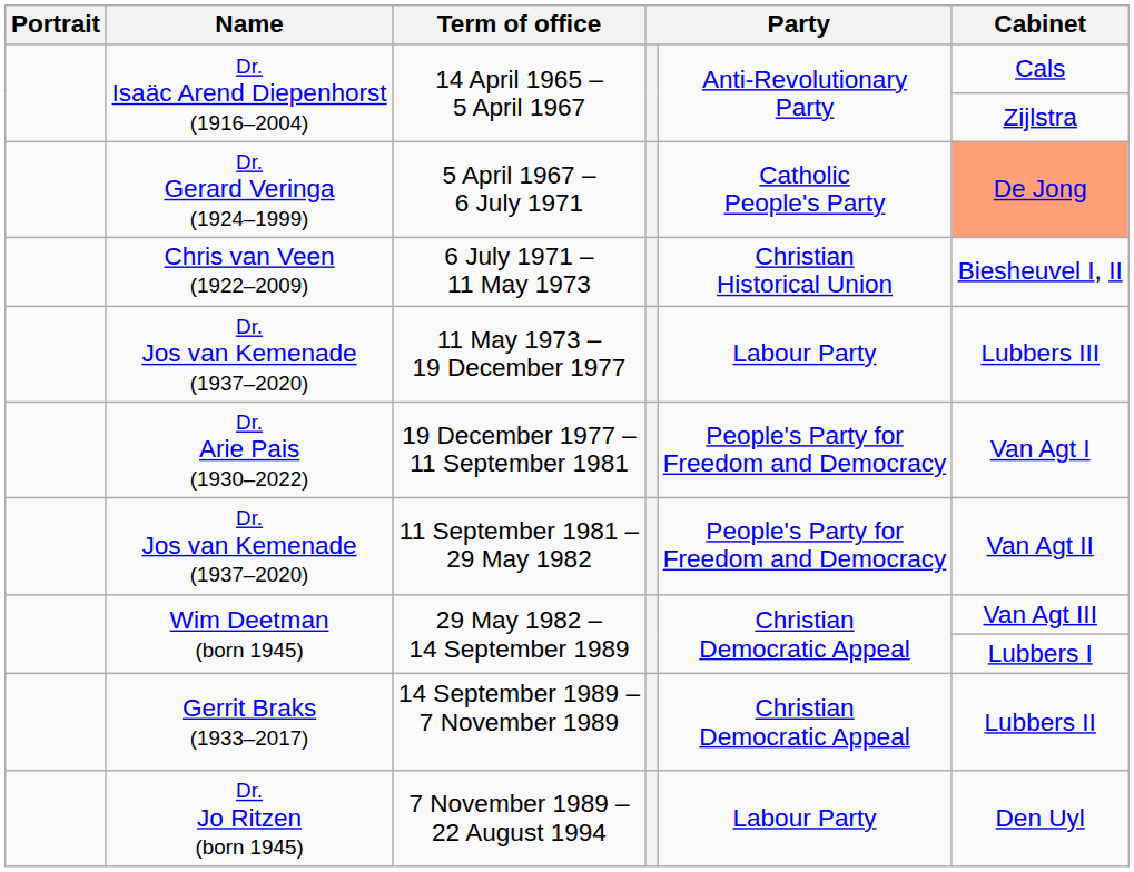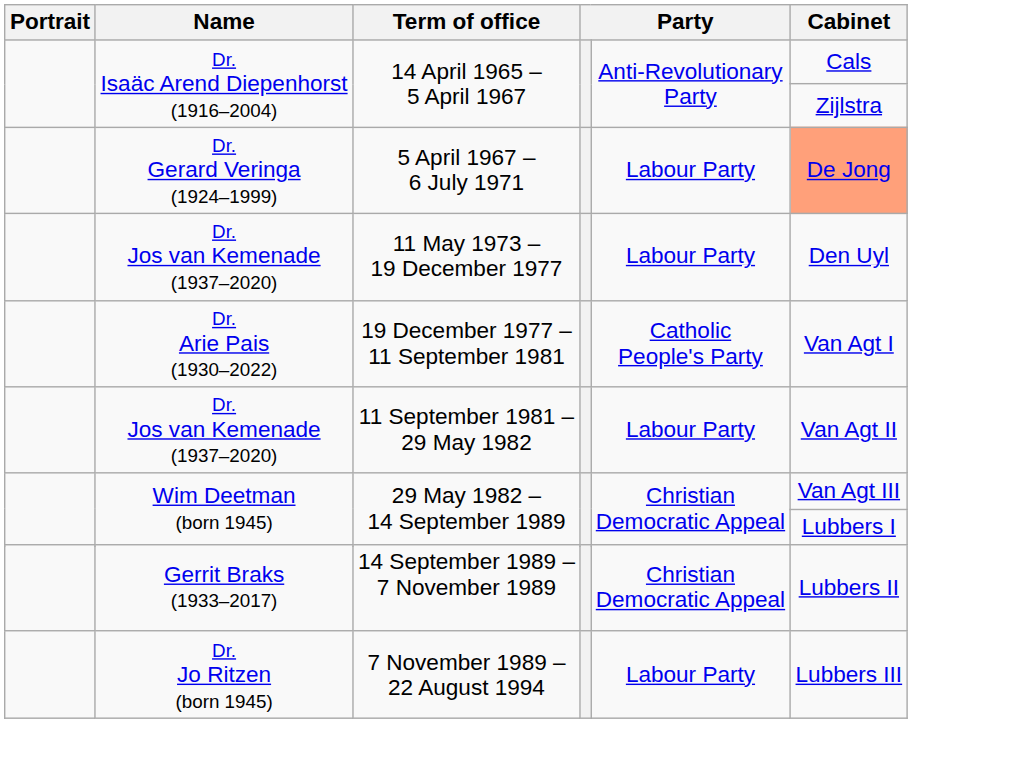5 April 1967 – 6 July 1971 | column 5: Catholic People's Party -> Labour Party
- row: Chris van Veen (1922–2009) | 6 July 1971 – 11 May 1973 | Christian Historical Union | Biesheuvel I, II
11 May 1973 – 19 December 1977 | Cabinet: Lubbers III -> Den Uyl
19 December 1977 – 11 September 1981 | column 5: People's Party for Freedom and Democracy -> Catholic People's Party
11 September 1981 – 29 May 1982 | column 5: People's Party for Freedom and Democracy -> Labour Party
7 November 1989 – 22 August 1994 | Cabinet: Den Uyl -> Lubbers III
